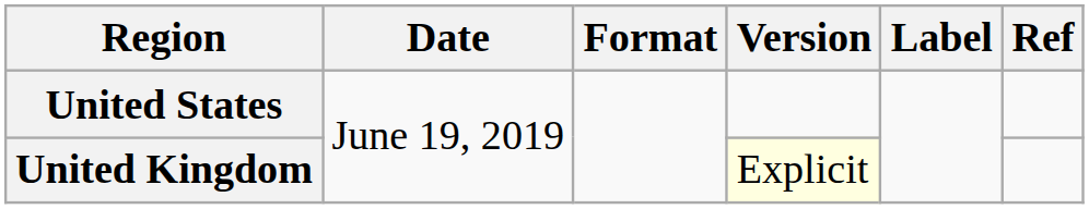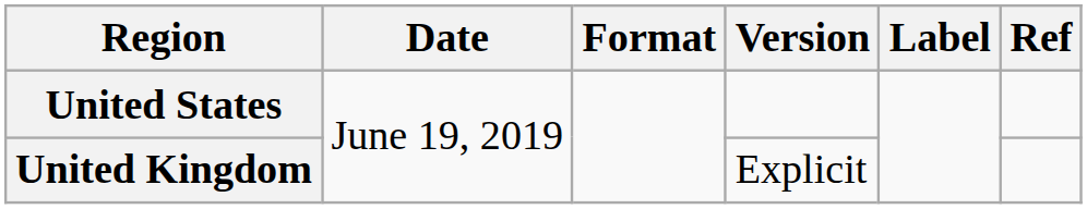United Kingdom | Version: lightyellow background -> no background
